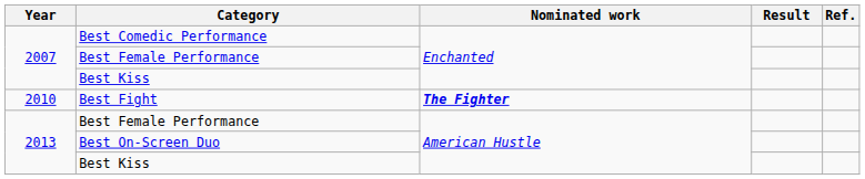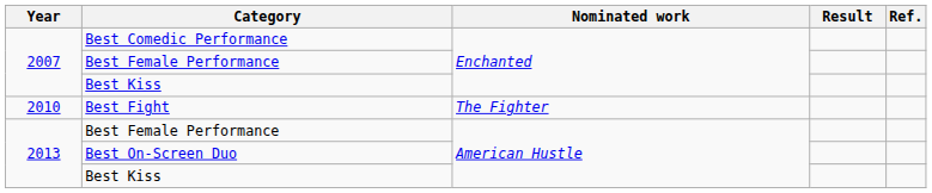Best Fight | Nominated work: bold -> normal
